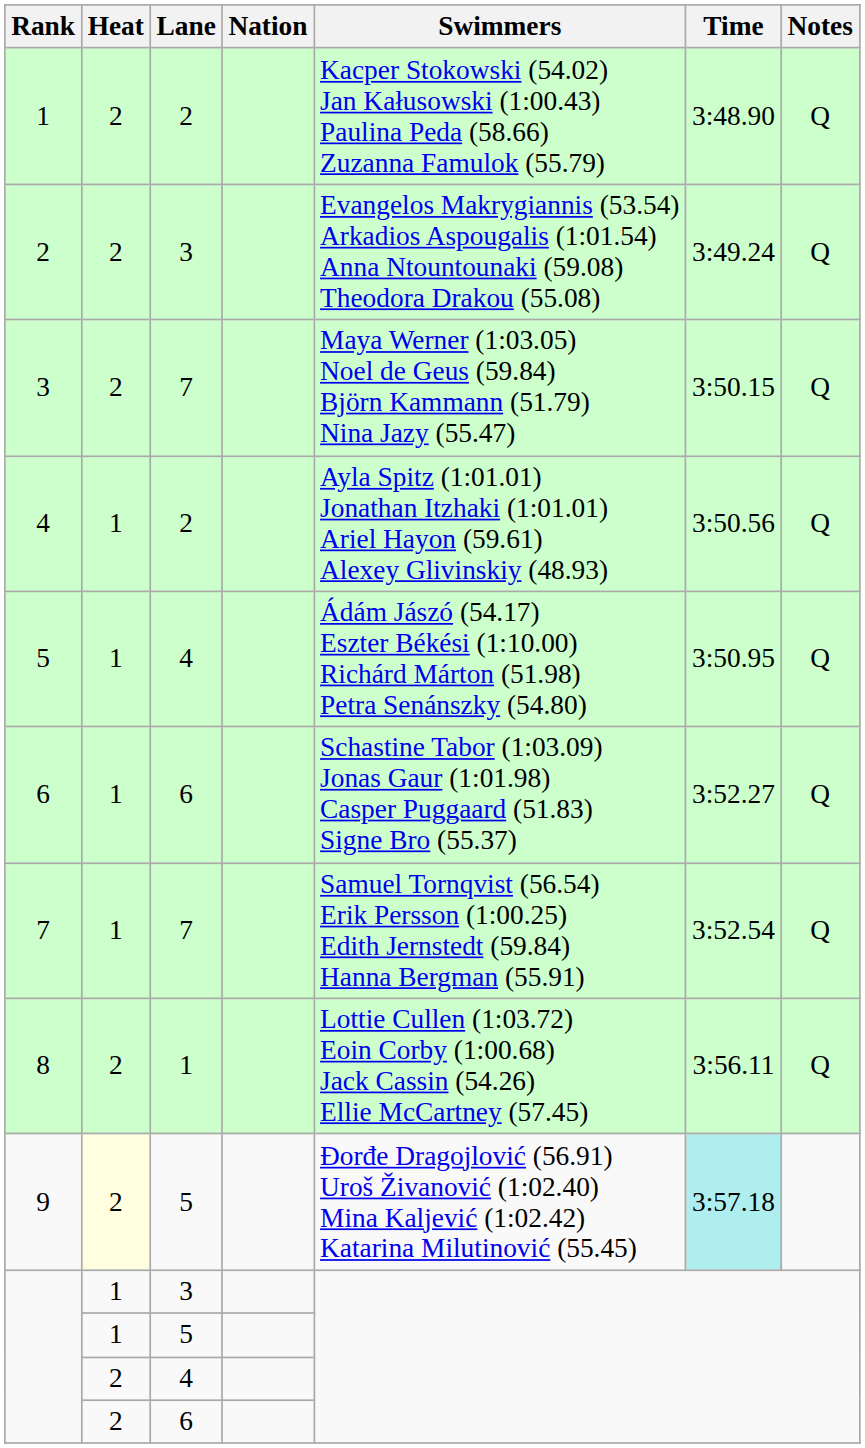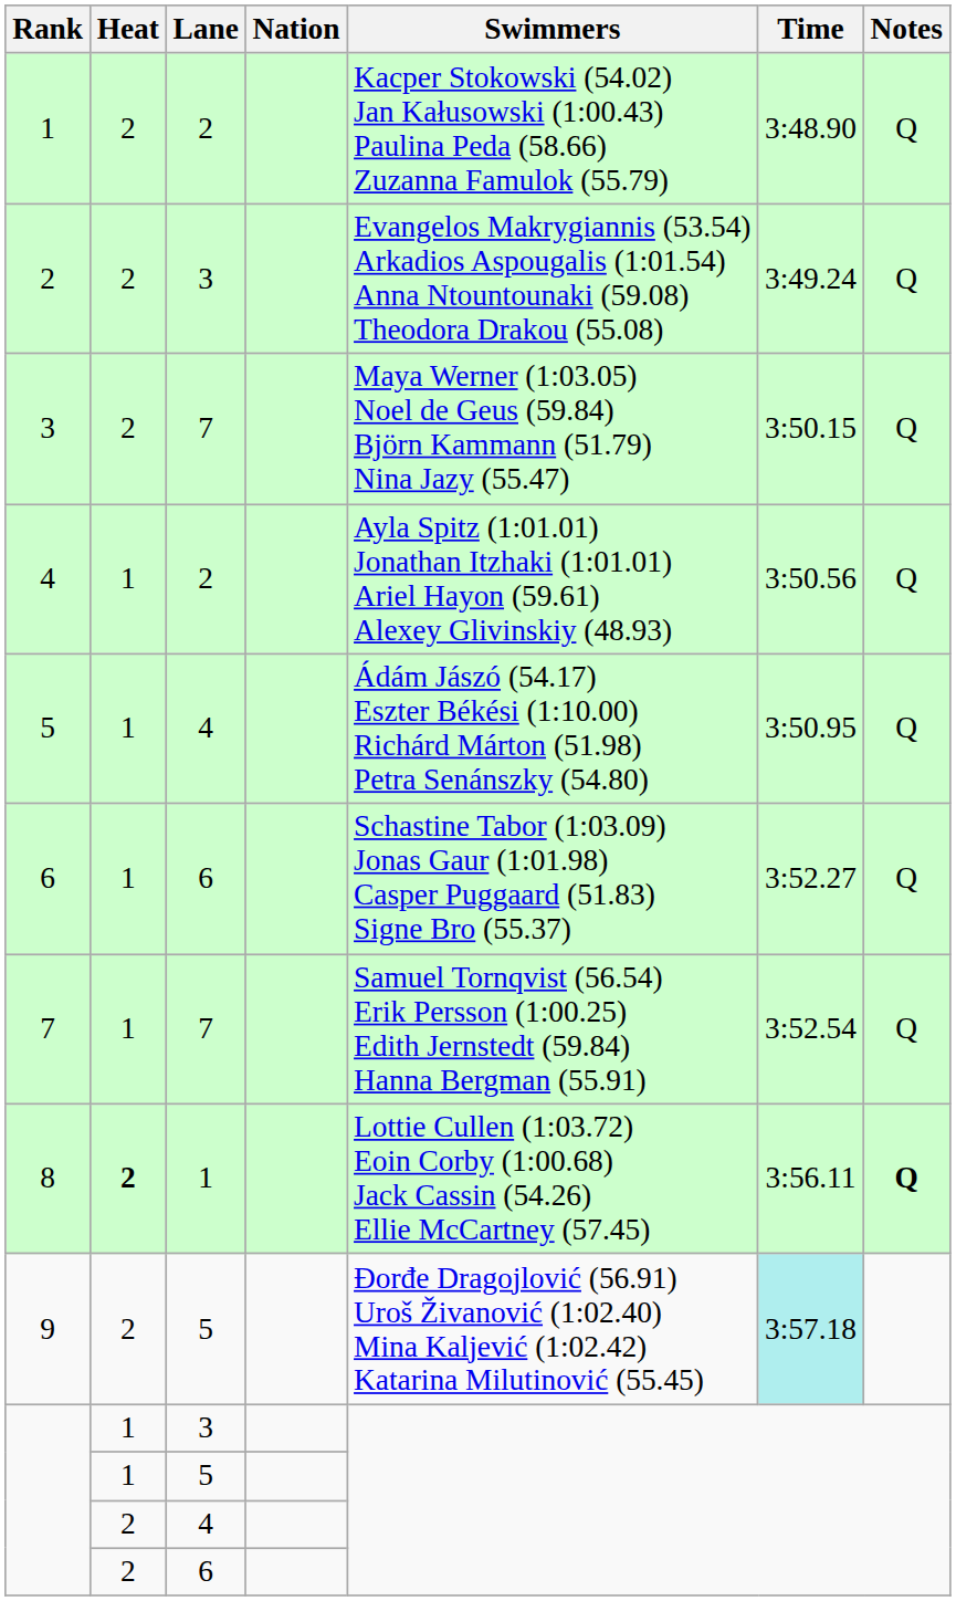8 | Heat: normal -> bold
8 | Notes: normal -> bold
9 | Heat: lightyellow background -> no background
